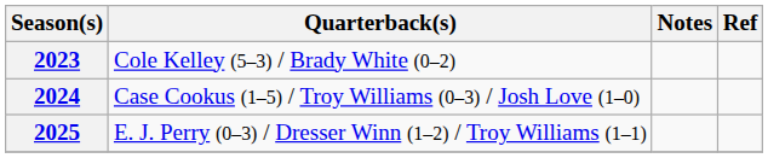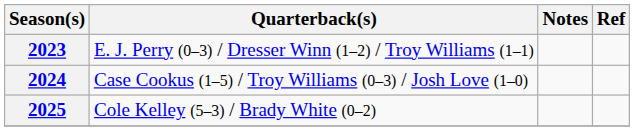2023 | Quarterback(s): Cole Kelley (5–3) / Brady White (0–2) -> E. J. Perry (0–3) / Dresser Winn (1–2) / Troy Williams (1–1)
2025 | Quarterback(s): E. J. Perry (0–3) / Dresser Winn (1–2) / Troy Williams (1–1) -> Cole Kelley (5–3) / Brady White (0–2)
